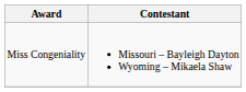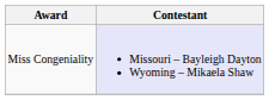Miss Congeniality | Contestant: no background -> lavender background
